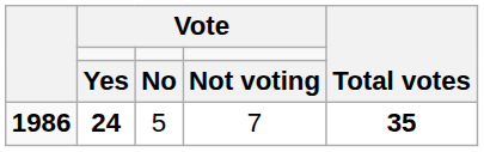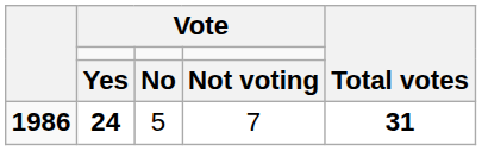1986 | Total votes: 35 -> 31
